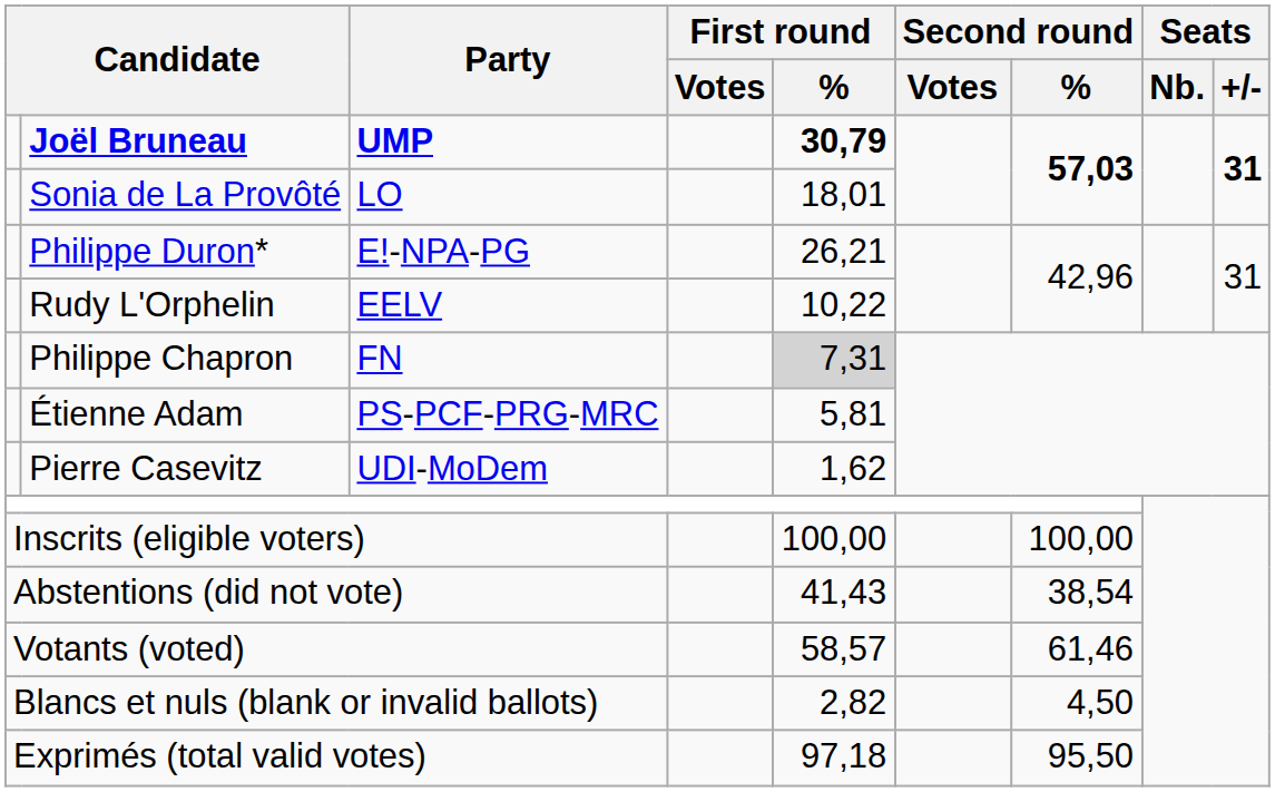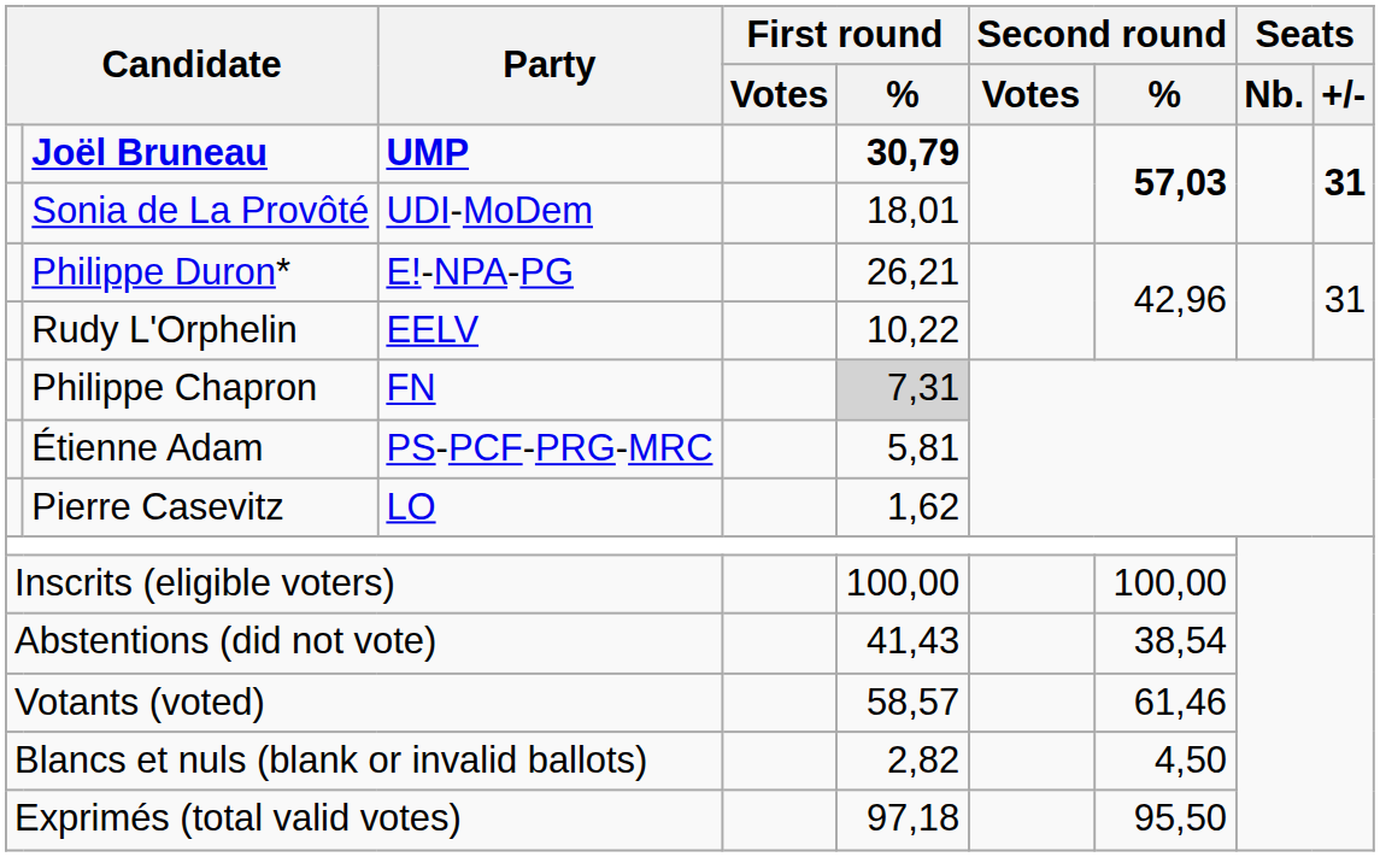Sonia de La Provôté | Party: LO -> UDI-MoDem
Pierre Casevitz | Party: UDI-MoDem -> LO
